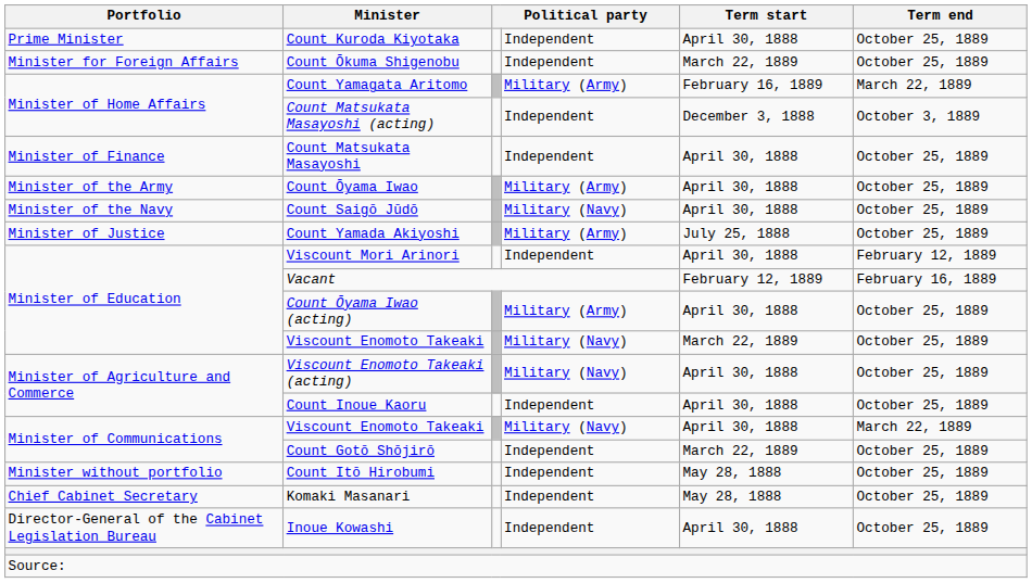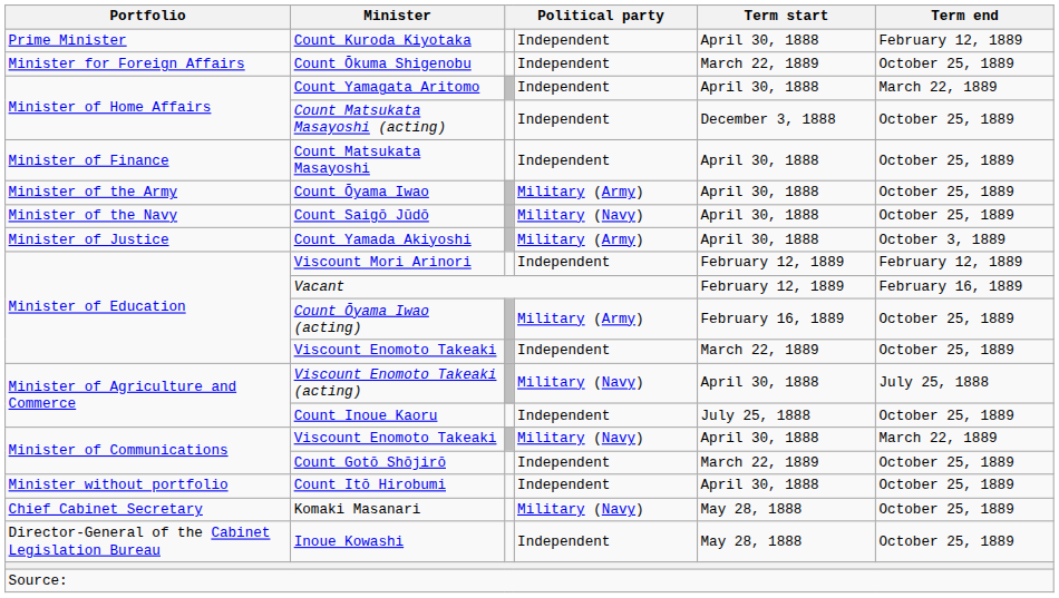Count Kuroda Kiyotaka | Term end: October 25, 1889 -> February 12, 1889
Count Yamagata Aritomo | column 4: Military (Army) -> Independent
Count Yamagata Aritomo | Term start: February 16, 1889 -> April 30, 1888
Count Matsukata Masayoshi (acting) | Term end: October 3, 1889 -> October 25, 1889
Count Yamada Akiyoshi | Term start: July 25, 1888 -> April 30, 1888
Count Yamada Akiyoshi | Term end: October 25, 1889 -> October 3, 1889
Viscount Mori Arinori | Term start: April 30, 1888 -> February 12, 1889
Count Ōyama Iwao (acting) | Term start: April 30, 1888 -> February 16, 1889
Minister of Education / Viscount Enomoto Takeaki | column 4: Military (Navy) -> Independent
Viscount Enomoto Takeaki (acting) | Term end: October 25, 1889 -> July 25, 1888
Count Inoue Kaoru | Term start: April 30, 1888 -> July 25, 1888
Count Itō Hirobumi | Term start: May 28, 1888 -> April 30, 1888
Komaki Masanari | column 4: Independent -> Military (Navy)
Inoue Kowashi | Term start: April 30, 1888 -> May 28, 1888
